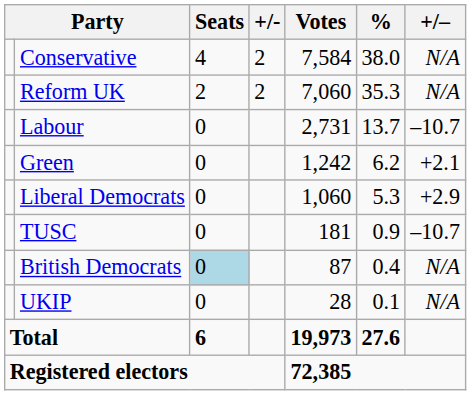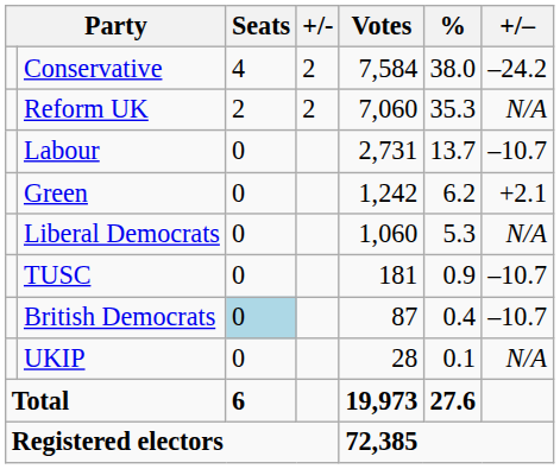Conservative | +/–: N/A -> –24.2
Liberal Democrats | +/–: +2.9 -> N/A
British Democrats | +/–: N/A -> –10.7
